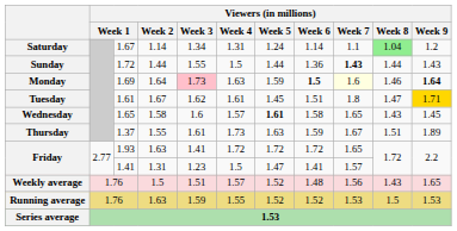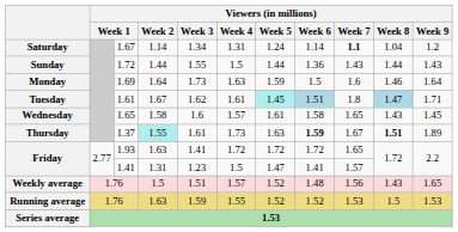Saturday | Viewers (in millions) / Week 7: normal -> bold
Saturday | Viewers (in millions) / Week 8: lightgreen background -> no background
Sunday | Viewers (in millions) / Week 7: bold -> normal
Monday | Viewers (in millions) / Week 3: pink background -> no background
Monday | Viewers (in millions) / Week 6: bold -> normal
Monday | Viewers (in millions) / Week 7: lightyellow background -> no background
Monday | Viewers (in millions) / Week 9: bold -> normal
Tuesday | Viewers (in millions) / Week 5: no background -> paleturquoise background
Tuesday | Viewers (in millions) / Week 6: no background -> lightblue background
Tuesday | Viewers (in millions) / Week 8: no background -> lightblue background
Tuesday | Viewers (in millions) / Week 9: gold background -> no background
Wednesday | Viewers (in millions) / Week 5: bold -> normal
Thursday | Viewers (in millions) / Week 2: no background -> paleturquoise background
Thursday | Viewers (in millions) / Week 6: normal -> bold
Thursday | Viewers (in millions) / Week 8: normal -> bold
